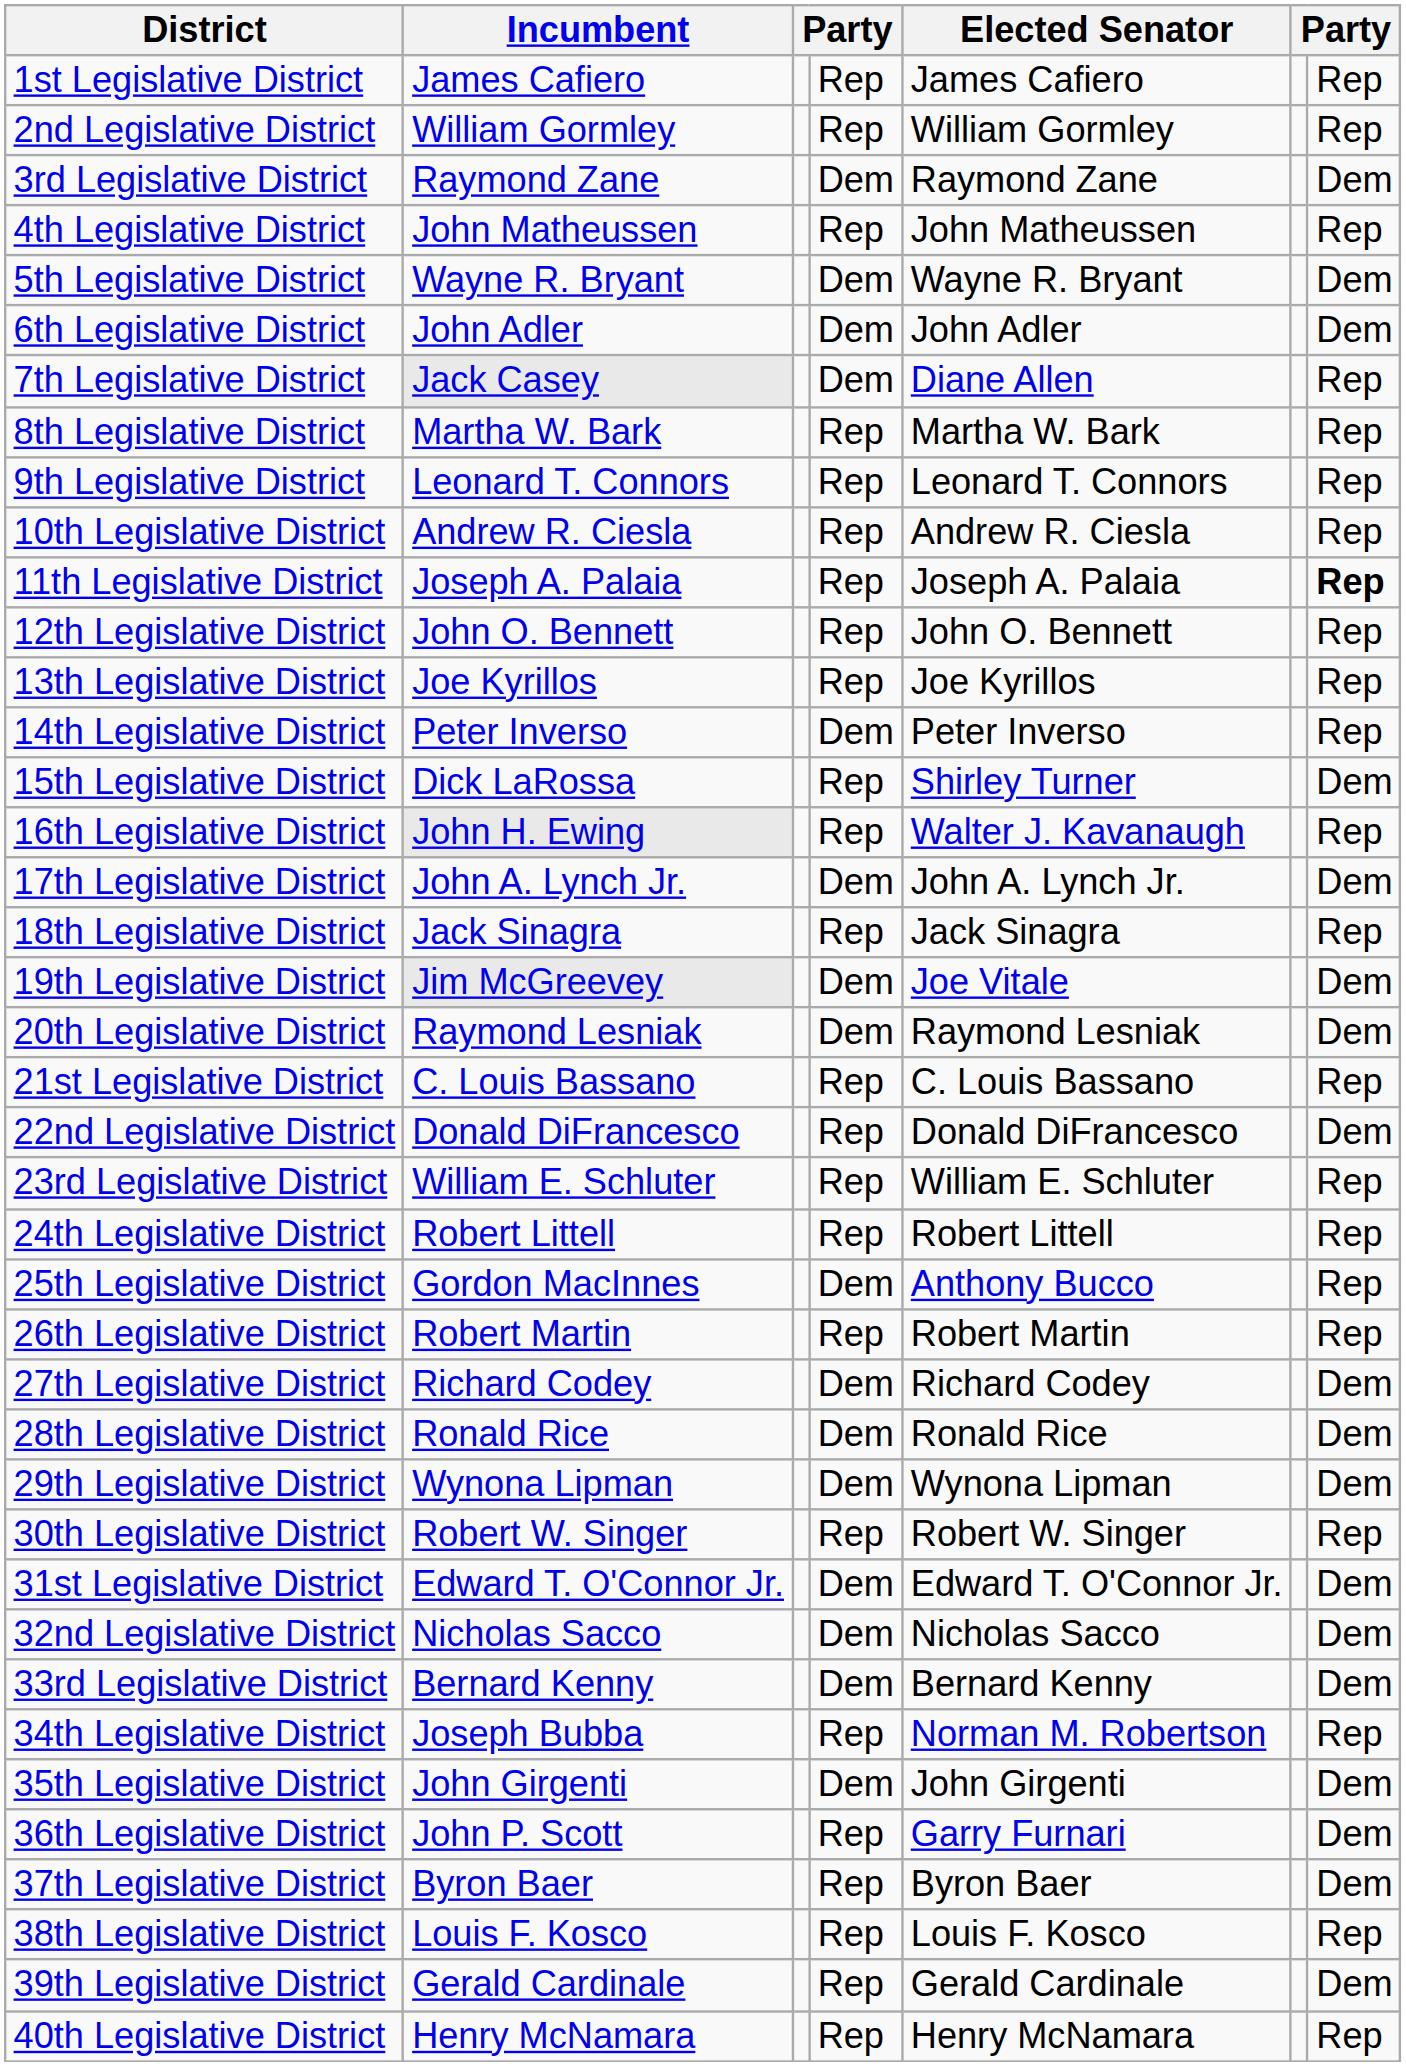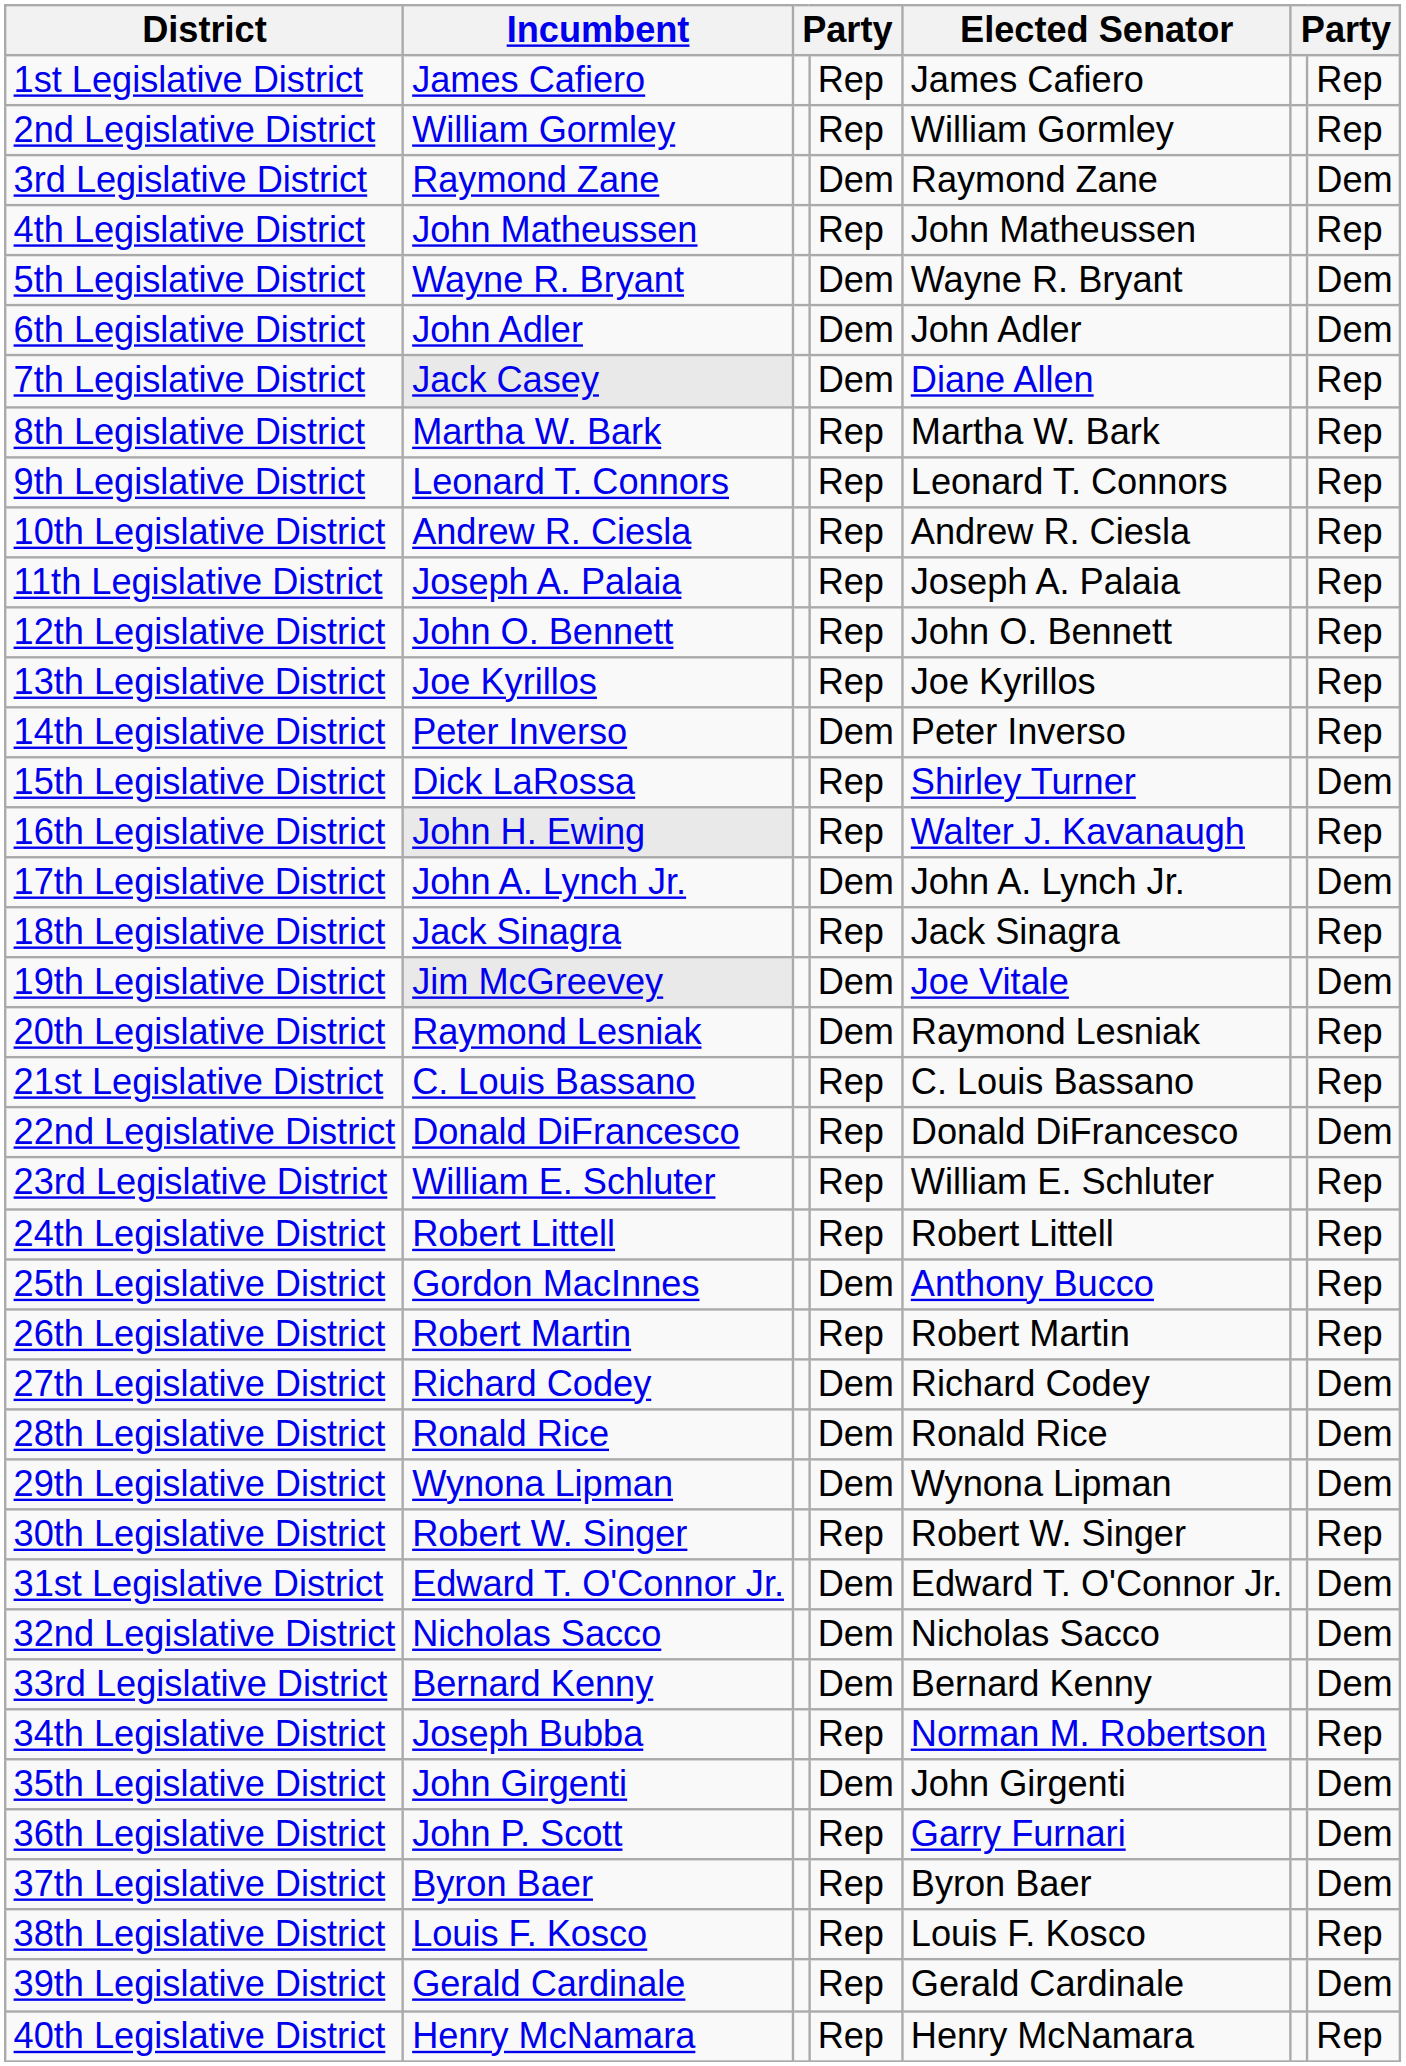11th Legislative District | column 7: bold -> normal
20th Legislative District | column 7: Dem -> Rep
